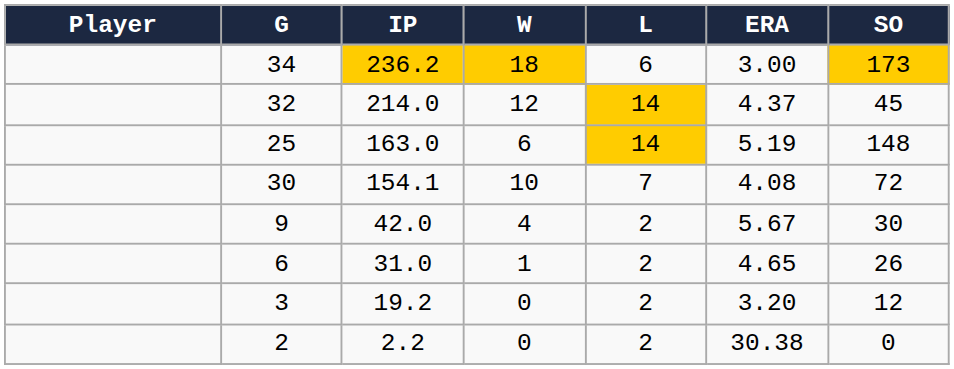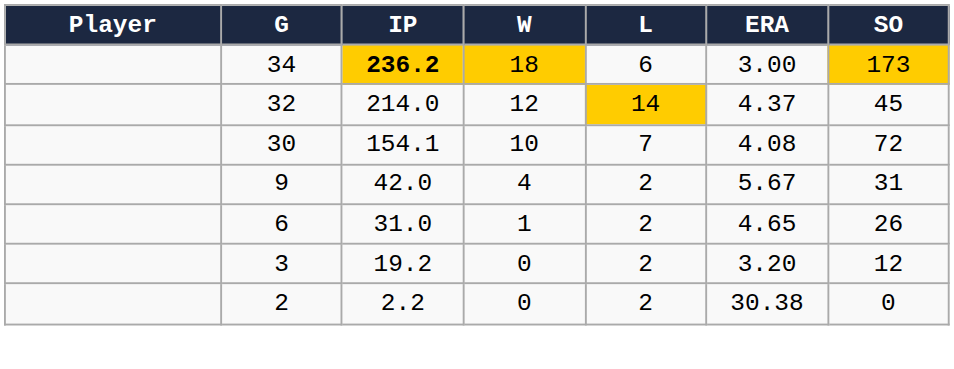34 | IP: normal -> bold
- row: 25 | 163.0 | 6 | 14 | 5.19 | 148
9 | SO: 30 -> 31
